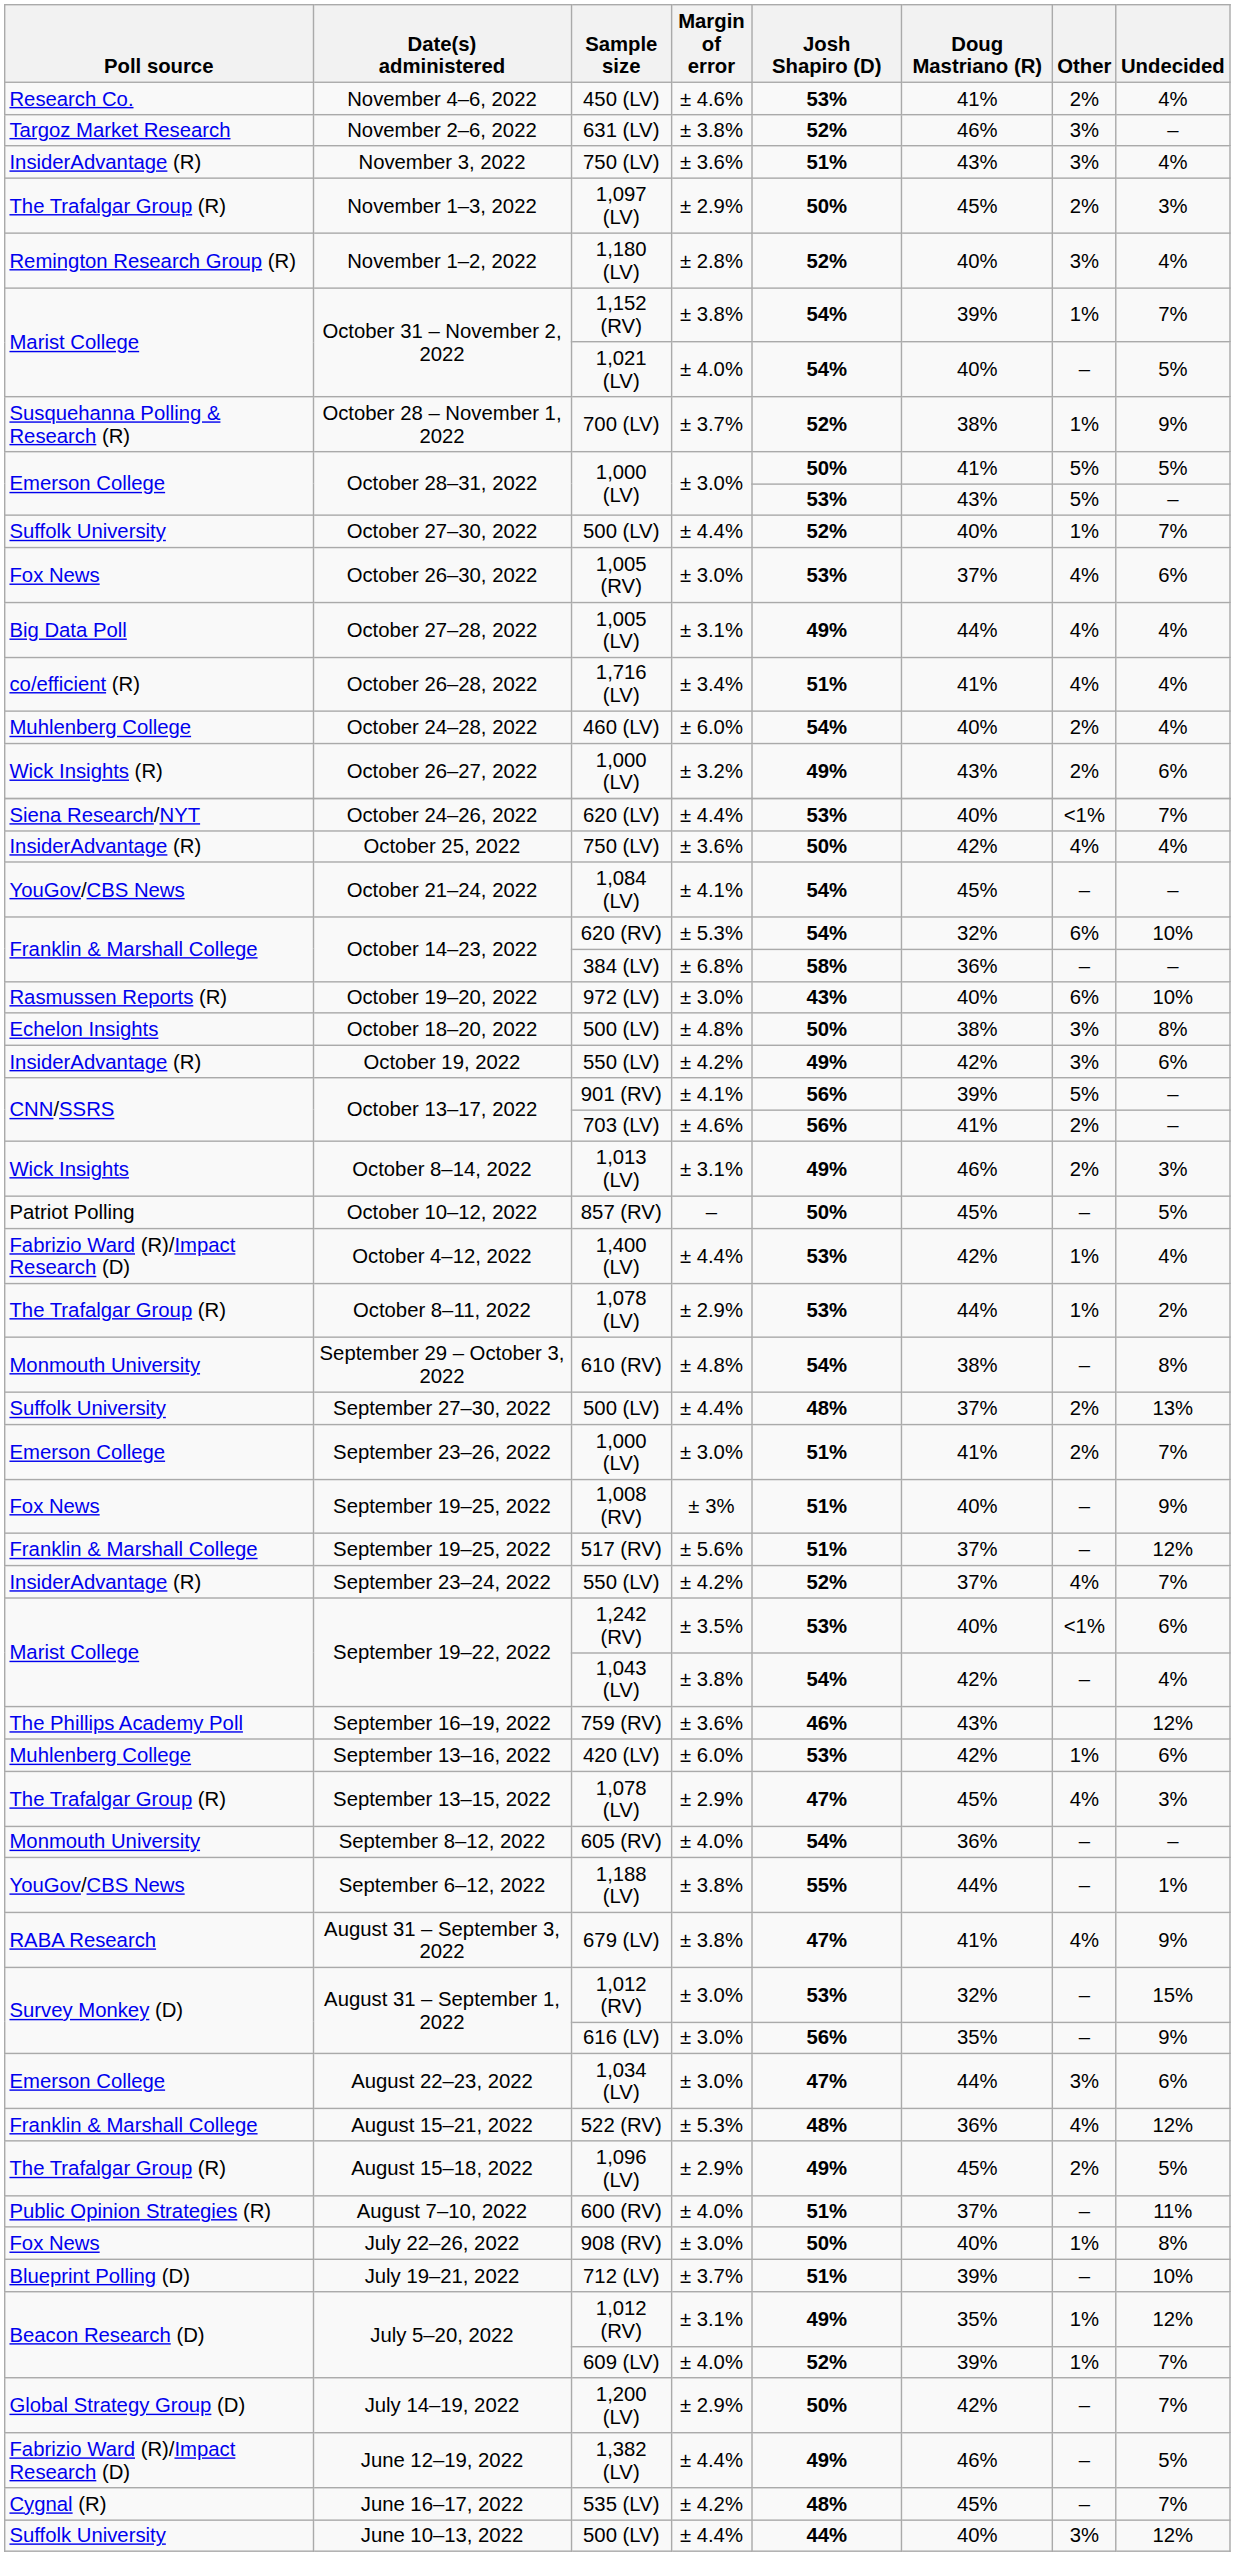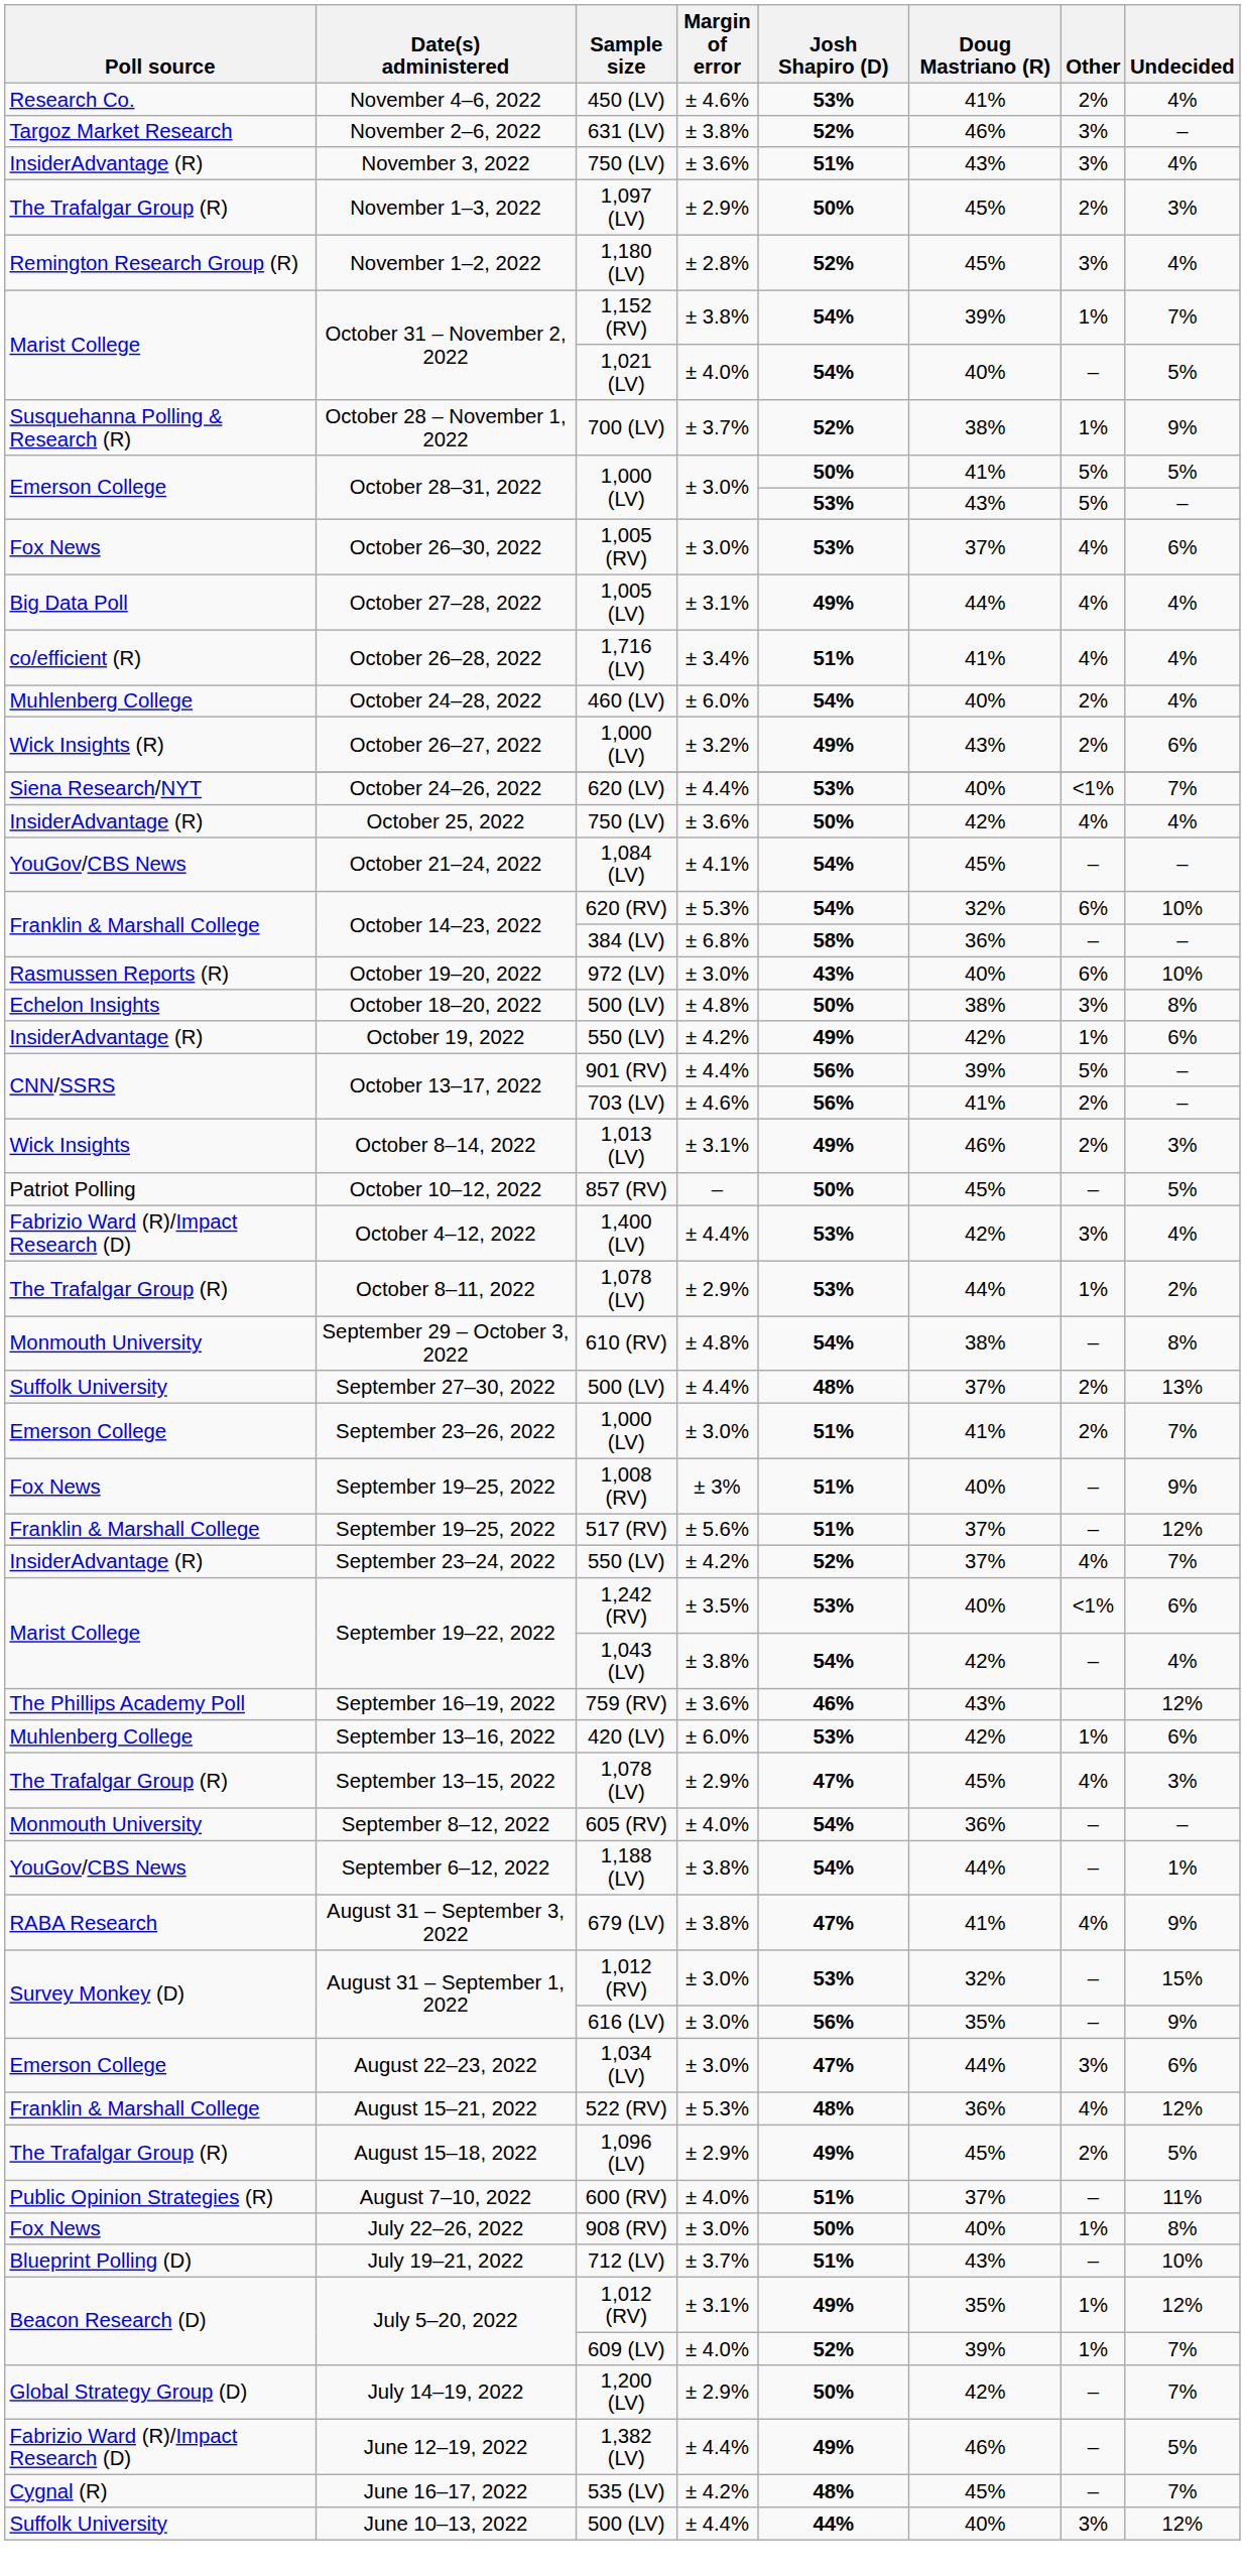November 1–2, 2022 | Doug Mastriano (R): 40% -> 45%
- row: Suffolk University | October 27–30, 2022 | 500 (LV) | ± 4.4% | 52% | 40% | 1% | 7%
October 19, 2022 | Other: 3% -> 1%
October 13–17, 2022 / 901 (RV) | Margin of error: ± 4.1% -> ± 4.4%
October 4–12, 2022 | Other: 1% -> 3%
September 6–12, 2022 | Josh Shapiro (D): 55% -> 54%
July 19–21, 2022 | Doug Mastriano (R): 39% -> 43%
